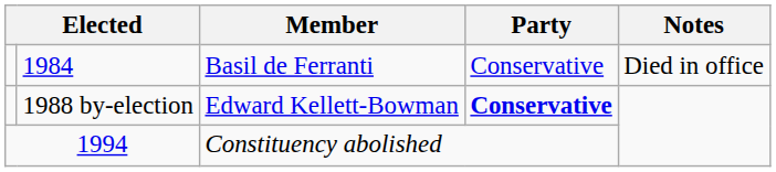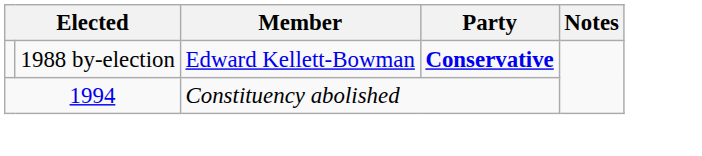- row: 1984 | Basil de Ferranti | Conservative | Died in office
